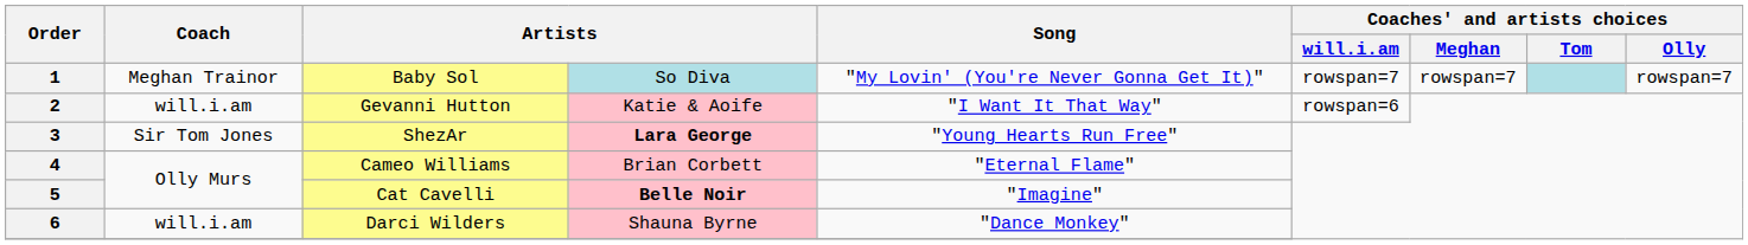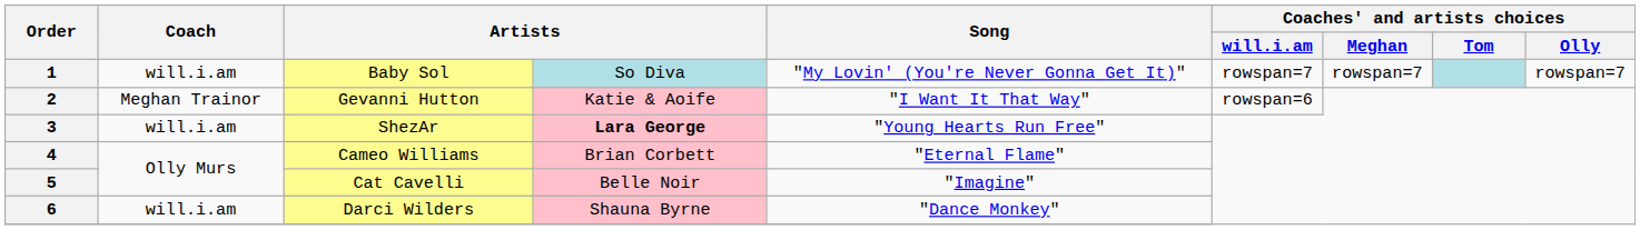1 | Coach: Meghan Trainor -> will.i.am
2 | Coach: will.i.am -> Meghan Trainor
3 | Coach: Sir Tom Jones -> will.i.am
5 | column 4: bold -> normal
